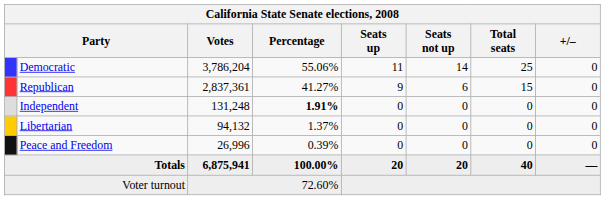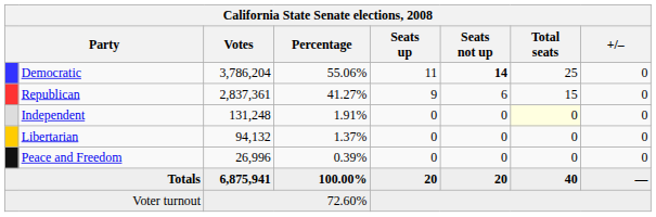Democratic | Seats not up: normal -> bold
Independent | Percentage: bold -> normal
Independent | Total seats: no background -> lightyellow background
